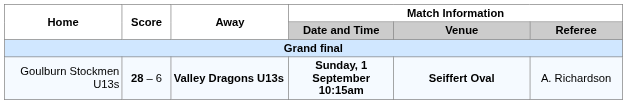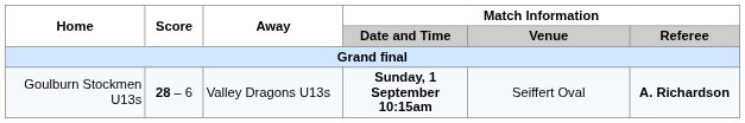Goulburn Stockmen U13s | Away: bold -> normal
Goulburn Stockmen U13s | Match Information / Venue: bold -> normal
Goulburn Stockmen U13s | Match Information / Referee: normal -> bold
